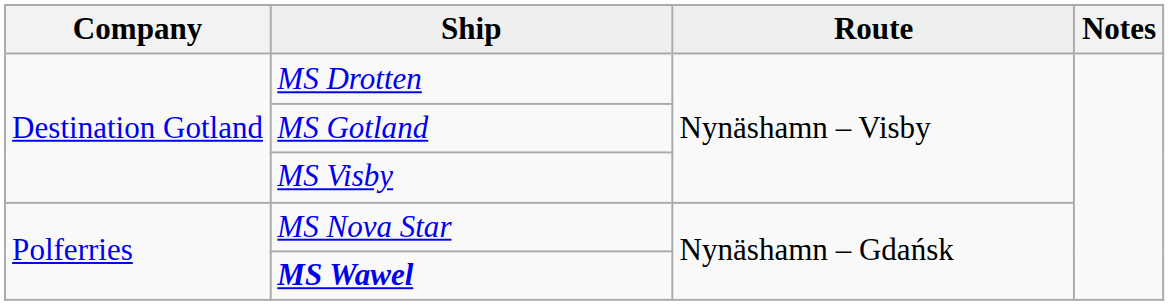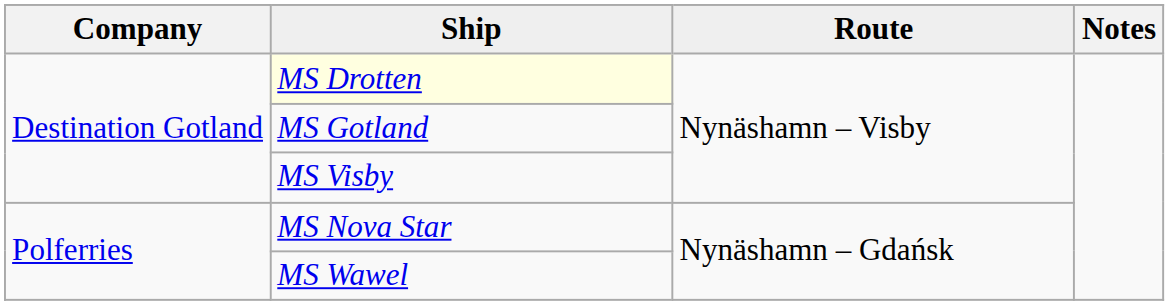MS Drotten | Ship: no background -> lightyellow background
MS Wawel | Ship: bold -> normal
